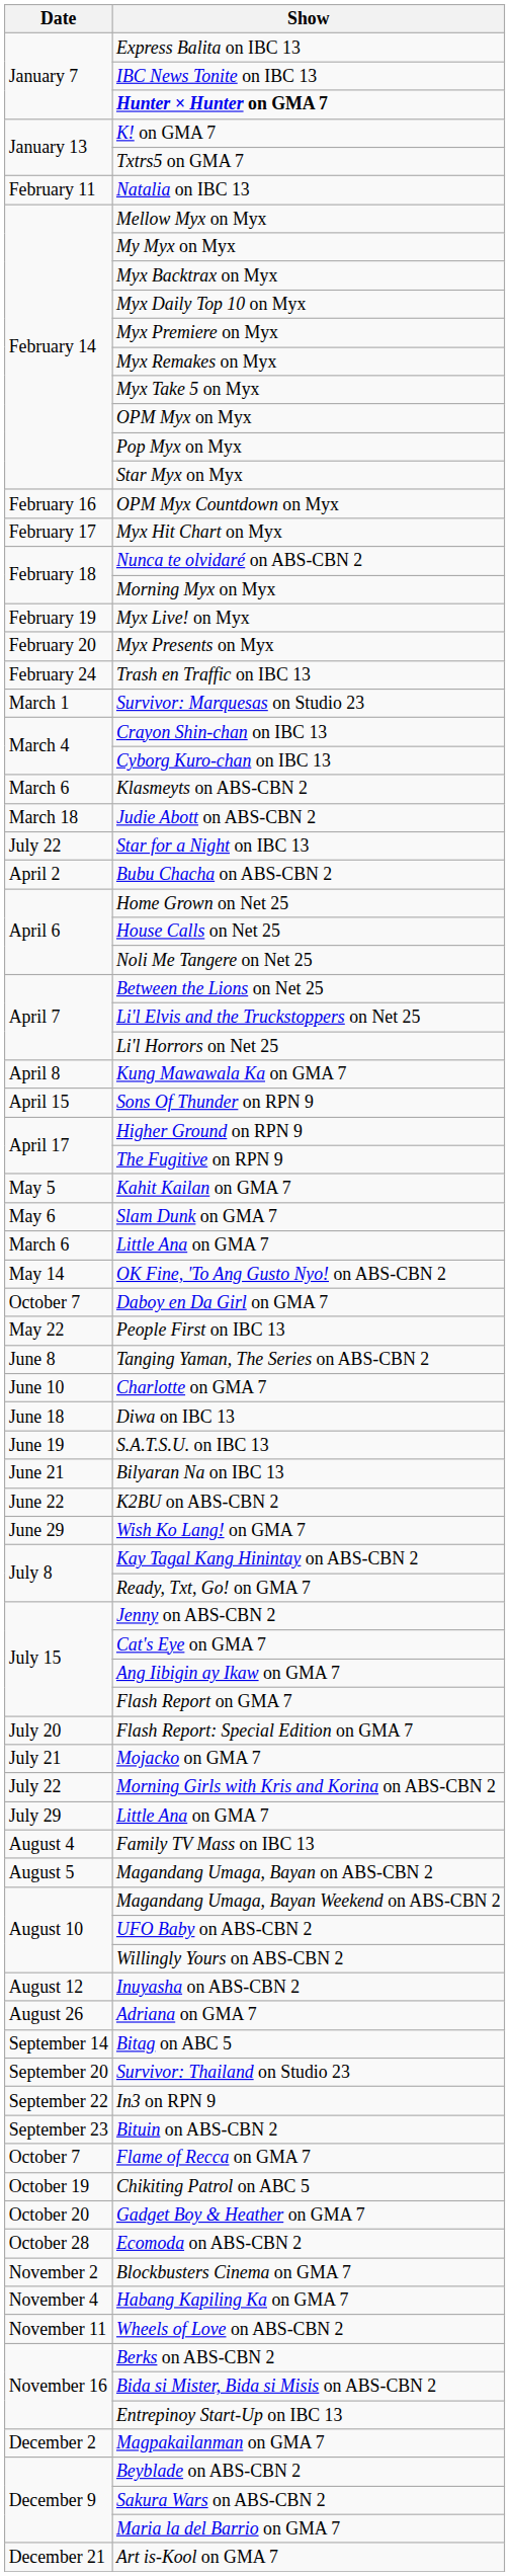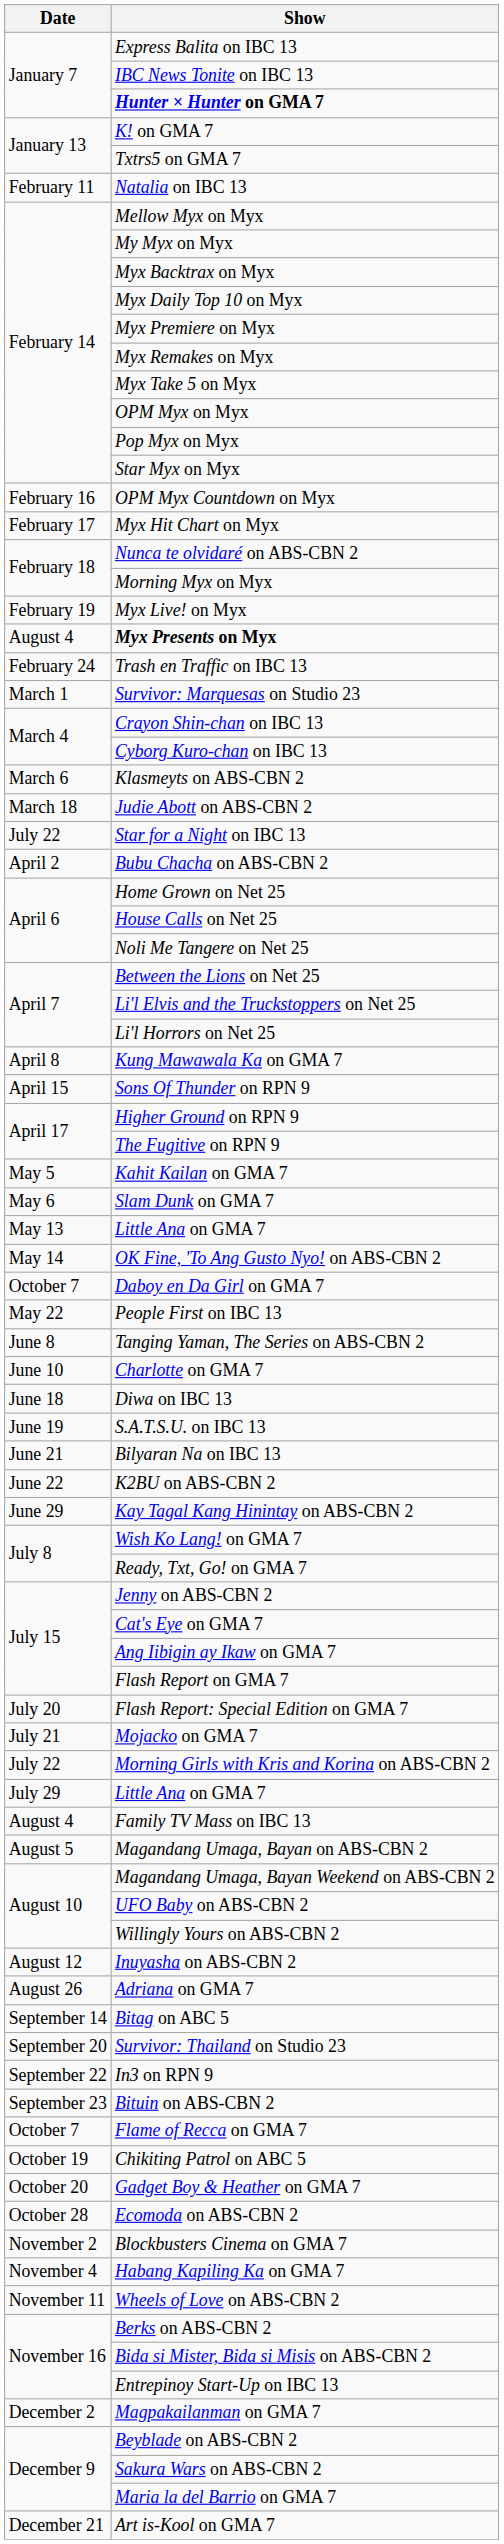row 23 | Date: February 20 -> August 4
row 23 | Show: normal -> bold
row 44 | Date: March 6 -> May 13
row 54 | Show: Wish Ko Lang! on GMA 7 -> Kay Tagal Kang Hinintay on ABS-CBN 2
row 55 | Show: Kay Tagal Kang Hinintay on ABS-CBN 2 -> Wish Ko Lang! on GMA 7
